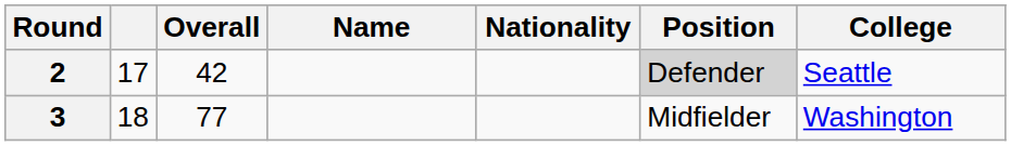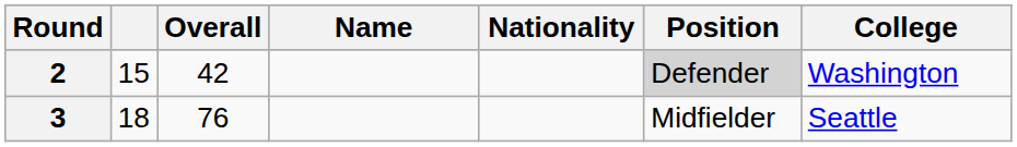2 | column 2: 17 -> 15
2 | College: Seattle -> Washington
3 | Overall: 77 -> 76
3 | College: Washington -> Seattle
